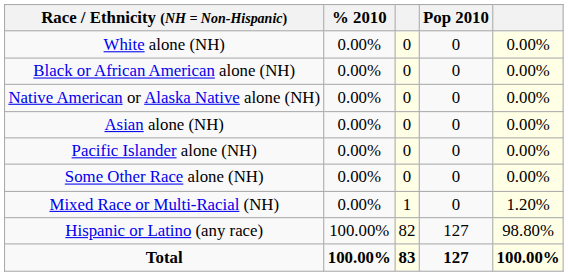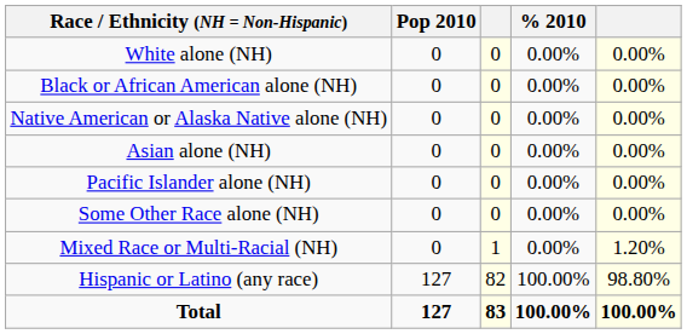columns swapped: Pop 2010 <-> % 2010
